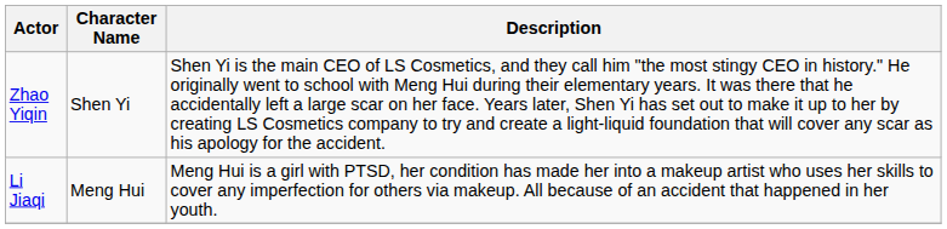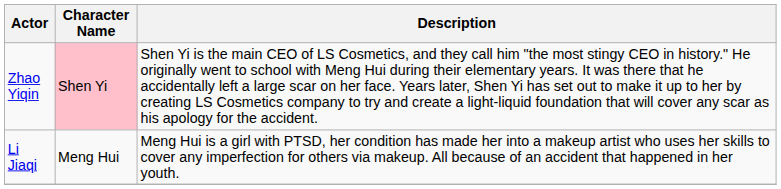Zhao Yiqin | Character Name: no background -> pink background
